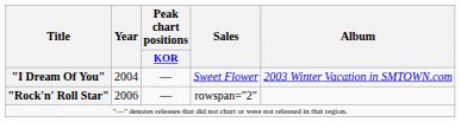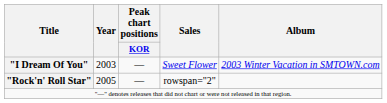"I Dream Of You" | Year: 2004 -> 2003
"Rock'n' Roll Star" | Year: 2006 -> 2005
